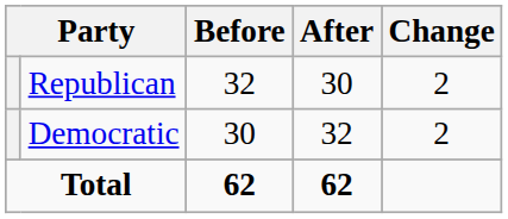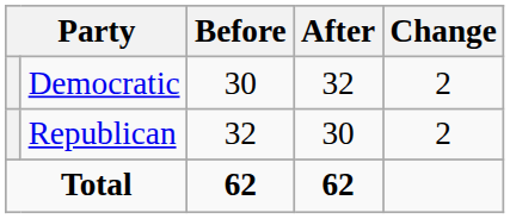rows swapped: Democratic <-> Republican
